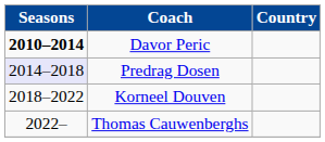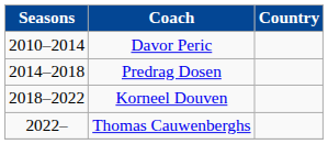Davor Peric | Seasons: bold -> normal
Predrag Dosen | Seasons: lavender background -> no background
